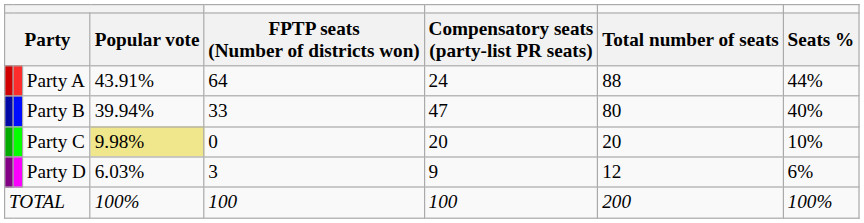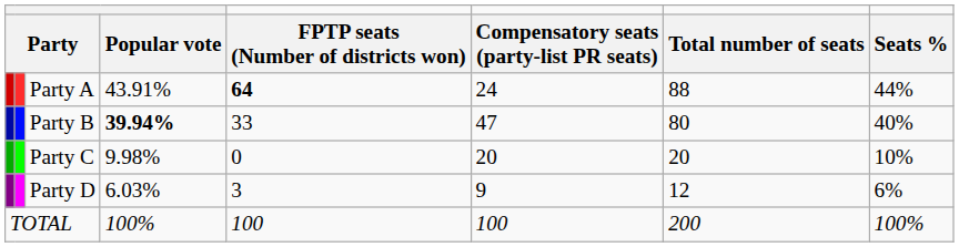Party A | column 5: normal -> bold
Party B | column 4: normal -> bold
Party C | column 4: khaki background -> no background
